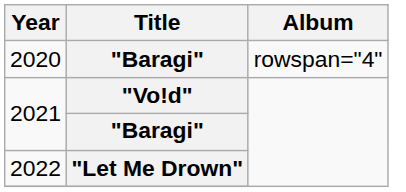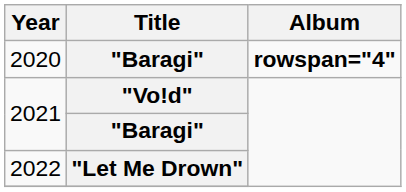2020 / "Baragi" | Album: normal -> bold
